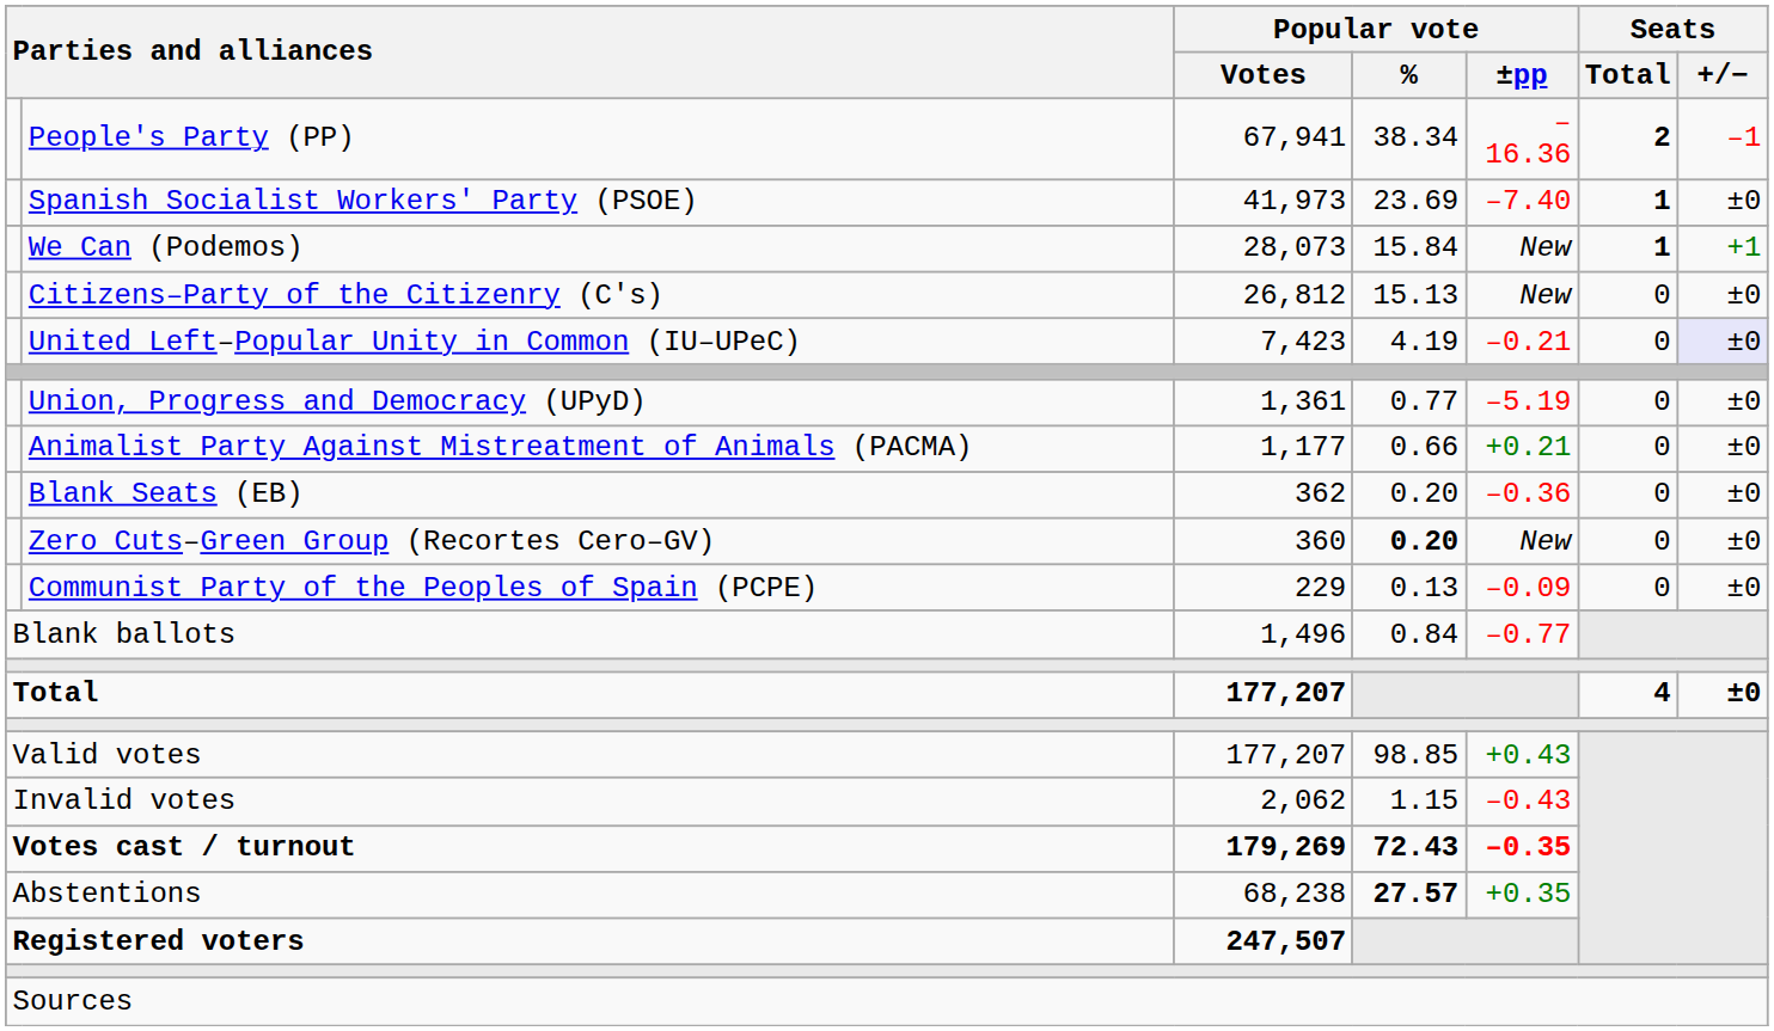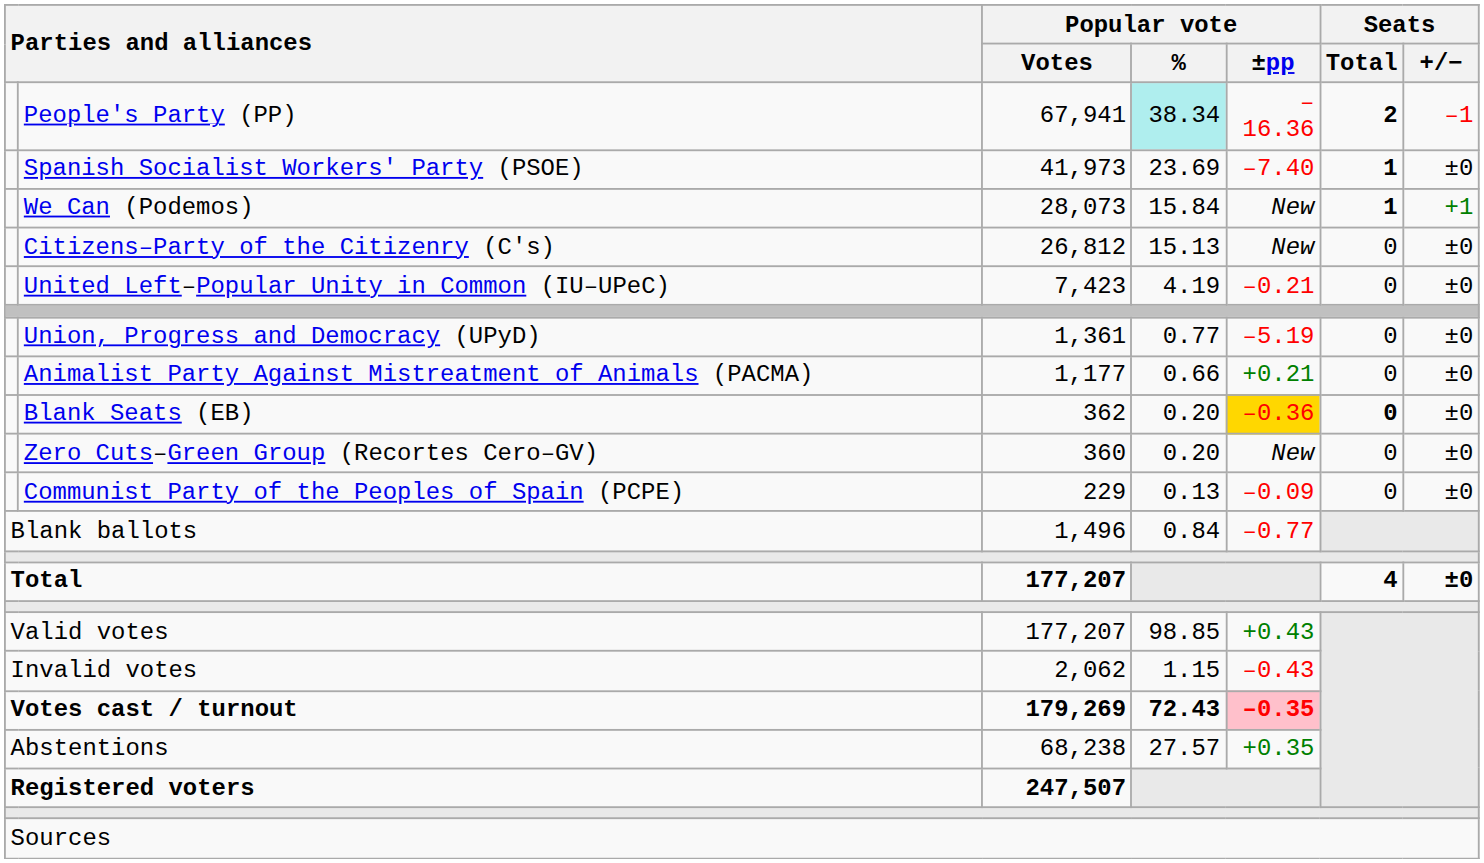People's Party (PP) | Popular vote / %: no background -> paleturquoise background
United Left–Popular Unity in Common (IU–UPeC) | Seats / +/−: lavender background -> no background
Blank Seats (EB) | Popular vote / ±pp: no background -> gold background
Blank Seats (EB) | Seats / Total: normal -> bold
Zero Cuts–Green Group (Recortes Cero–GV) | Popular vote / %: bold -> normal
Votes cast / turnout | Popular vote / ±pp: no background -> pink background
Abstentions | Popular vote / %: bold -> normal
